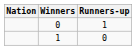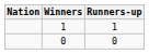row 2 | Winners: 0 -> 1
row 3 | Winners: 1 -> 0
